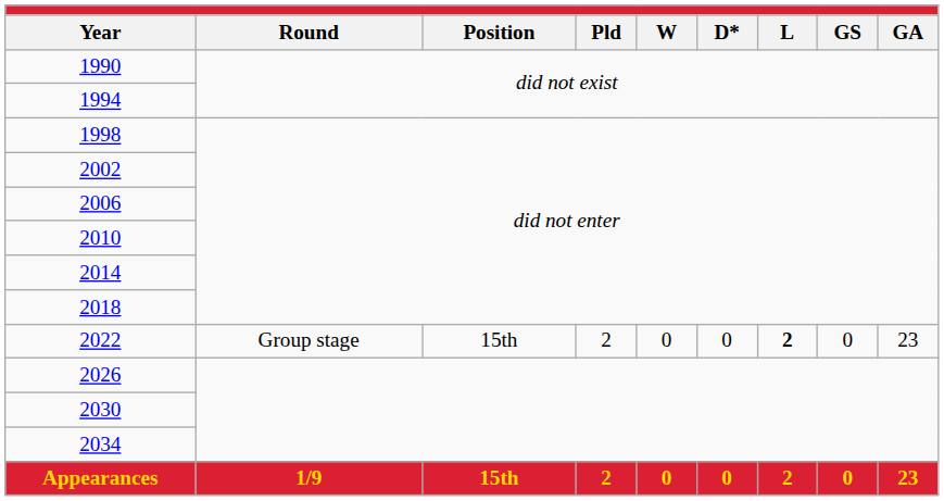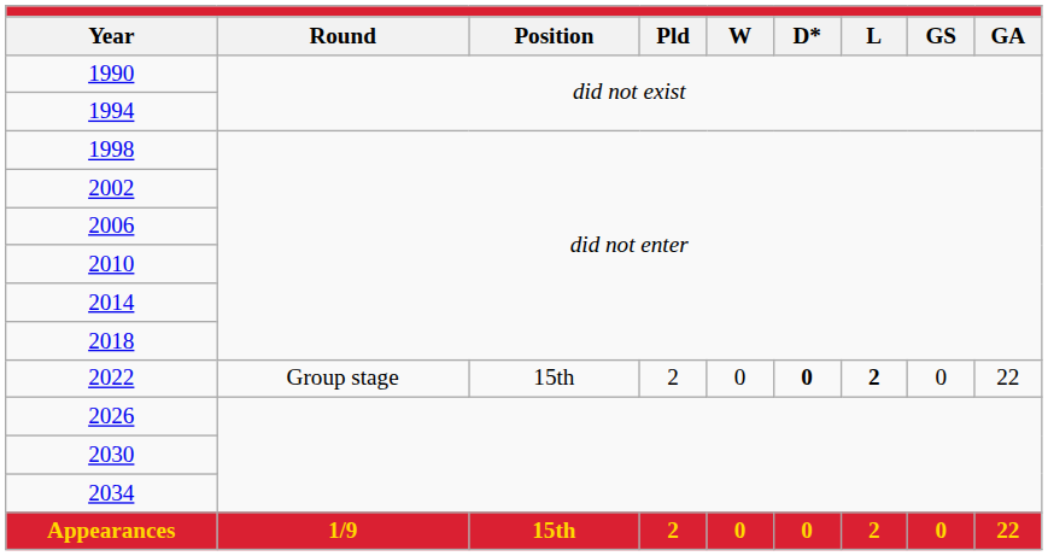2022 | D*: normal -> bold
2022 | GA: 23 -> 22
Appearances | GA: 23 -> 22
